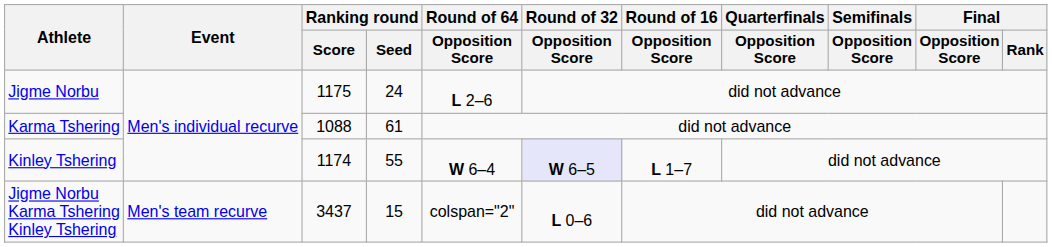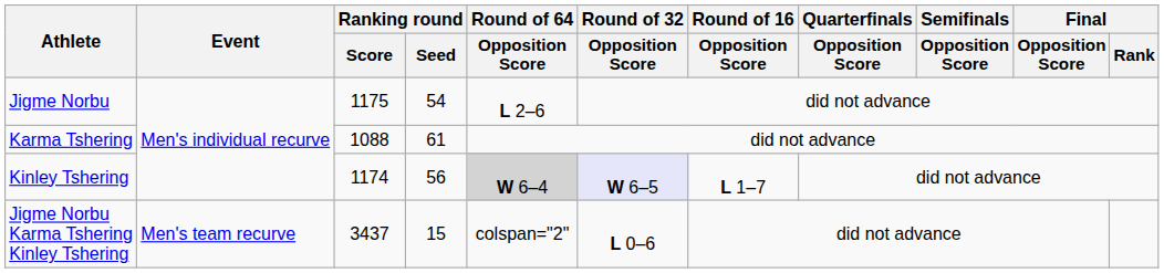Jigme Norbu | Ranking round / Seed: 24 -> 54
Kinley Tshering | Ranking round / Seed: 55 -> 56
Kinley Tshering | Round of 64 / Opposition Score: no background -> lightgrey background
